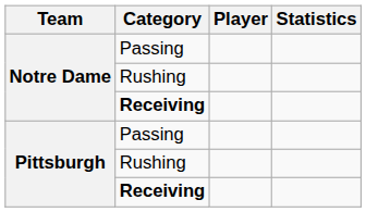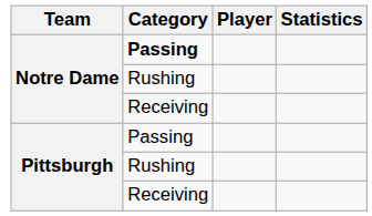Notre Dame / Passing | Category: normal -> bold
Notre Dame / Receiving | Category: bold -> normal
Pittsburgh / Receiving | Category: bold -> normal
